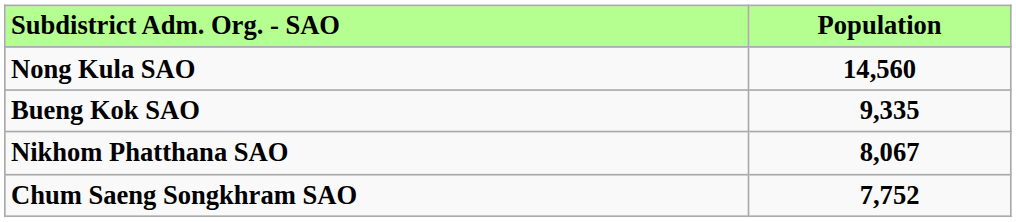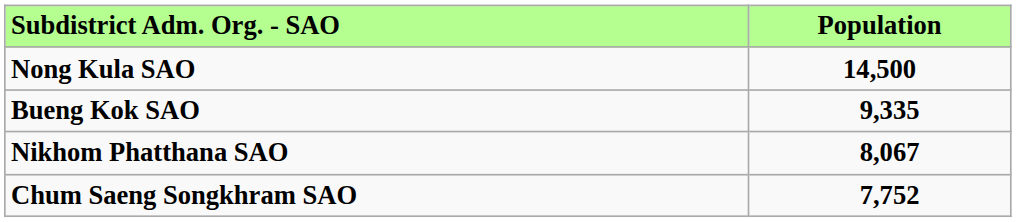Nong Kula SAO | Population: 14,560 -> 14,500
